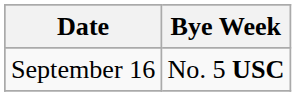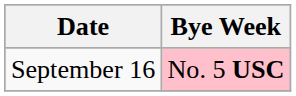September 16 | column 2: no background -> pink background
